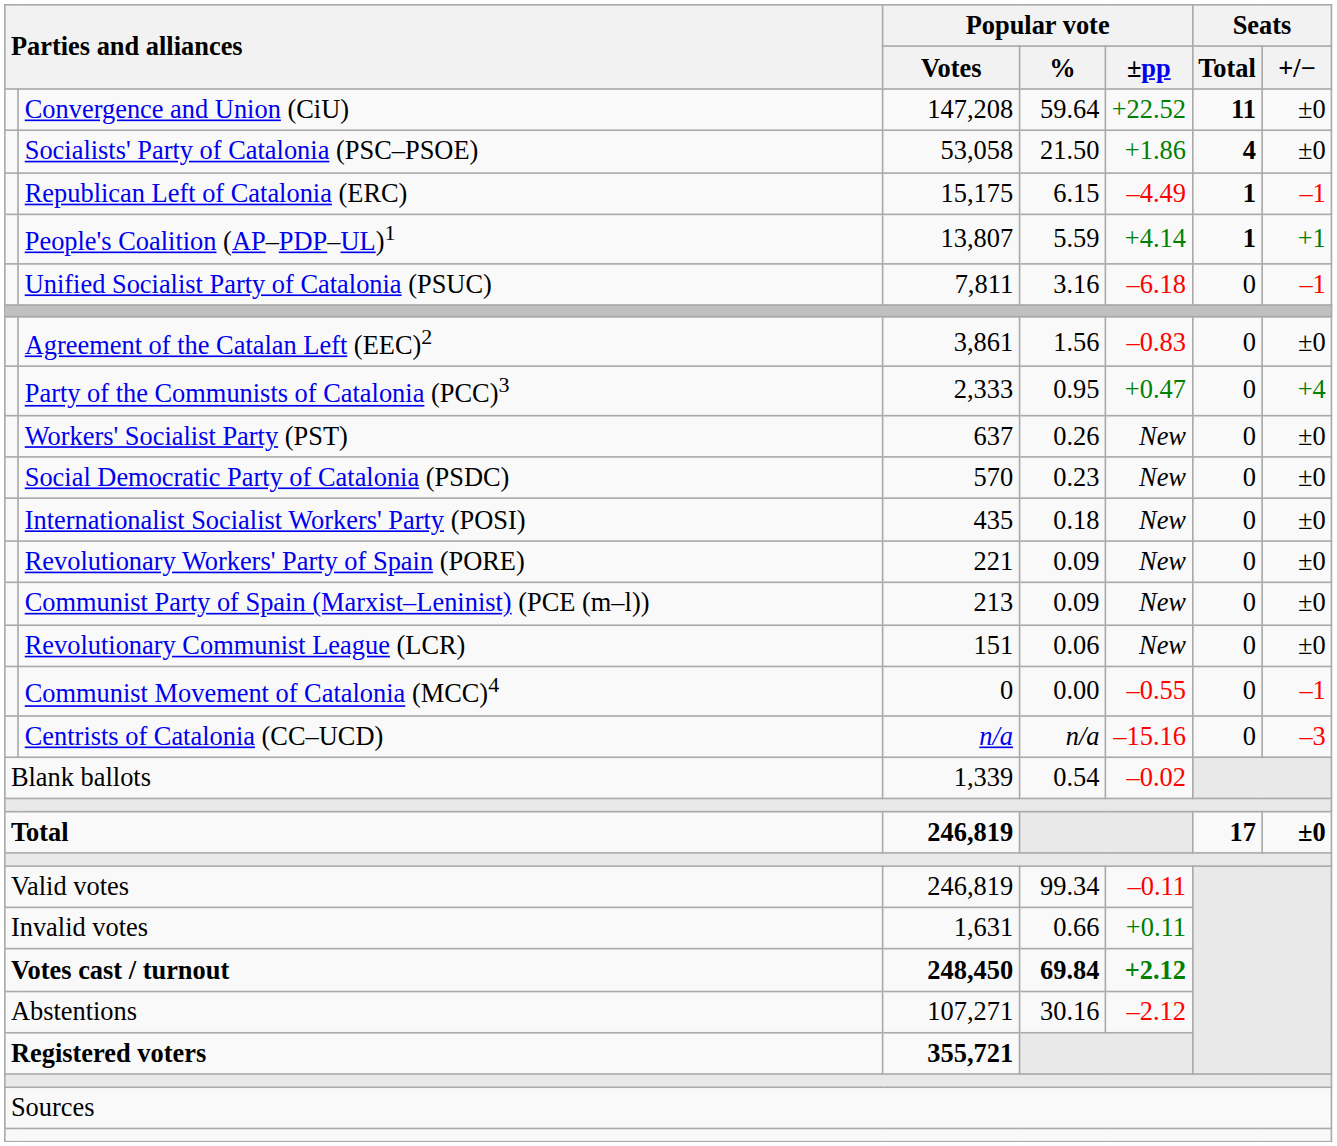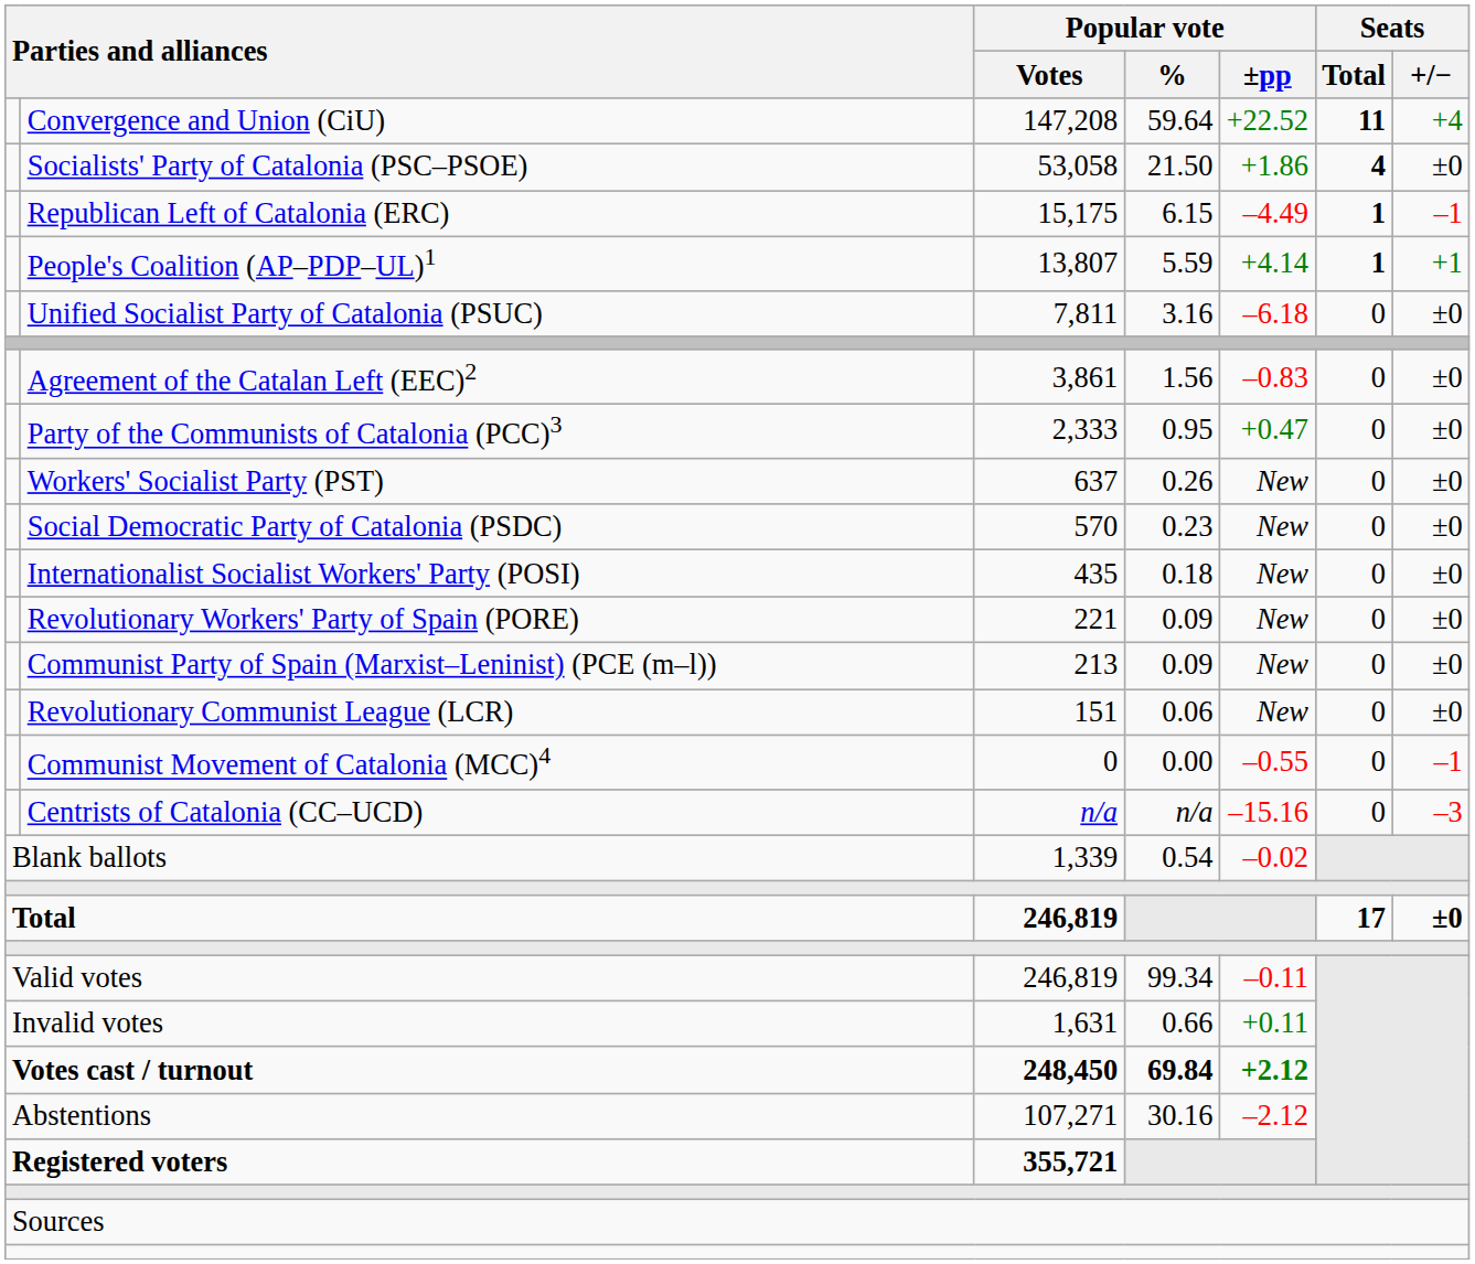Convergence and Union (CiU) | Seats / +/−: ±0 -> +4
Unified Socialist Party of Catalonia (PSUC) | Seats / +/−: –1 -> ±0
Party of the Communists of Catalonia (PCC)3 | Seats / +/−: +4 -> ±0
